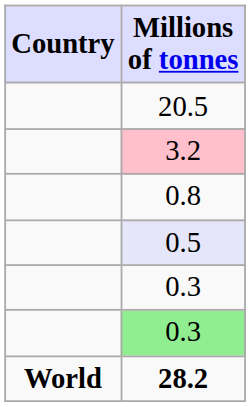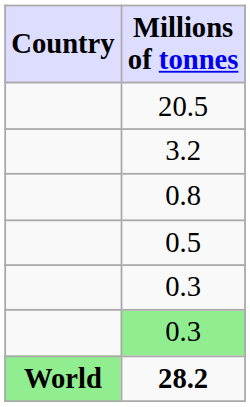row 3 | Millions of tonnes: pink background -> no background
row 5 | Millions of tonnes: lavender background -> no background
row 8 | Country: no background -> lightgreen background
